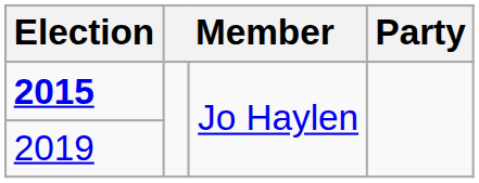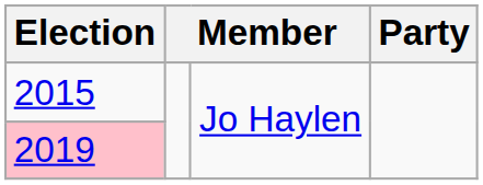2015 | Election: bold -> normal
2019 | Election: no background -> pink background
